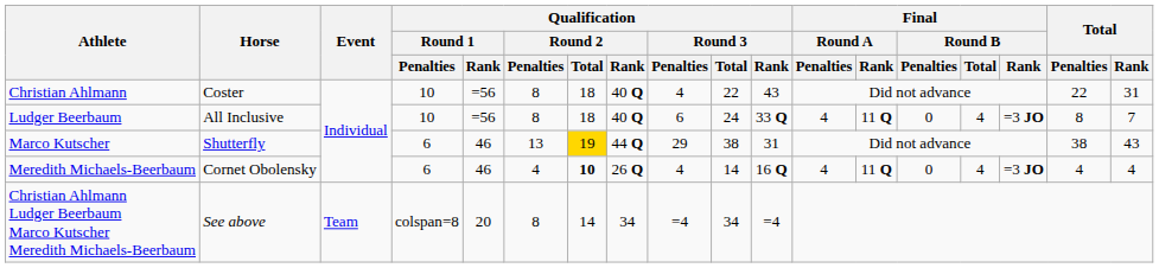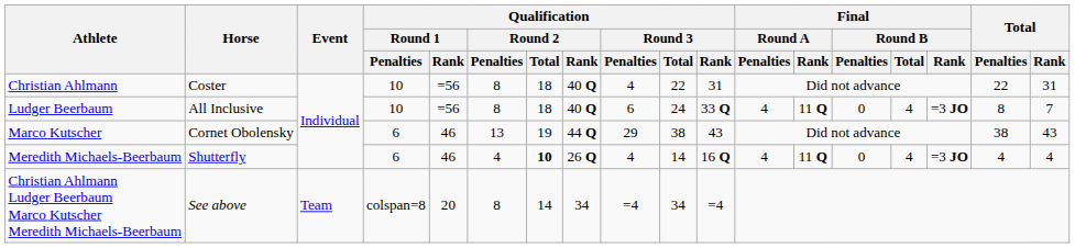Christian Ahlmann | Qualification / Round 3 / Rank: 43 -> 31
Marco Kutscher | Horse: Shutterfly -> Cornet Obolensky
Marco Kutscher | Qualification / Round 2 / Total: gold background -> no background
Marco Kutscher | Qualification / Round 3 / Rank: 31 -> 43
Meredith Michaels-Beerbaum | Horse: Cornet Obolensky -> Shutterfly
